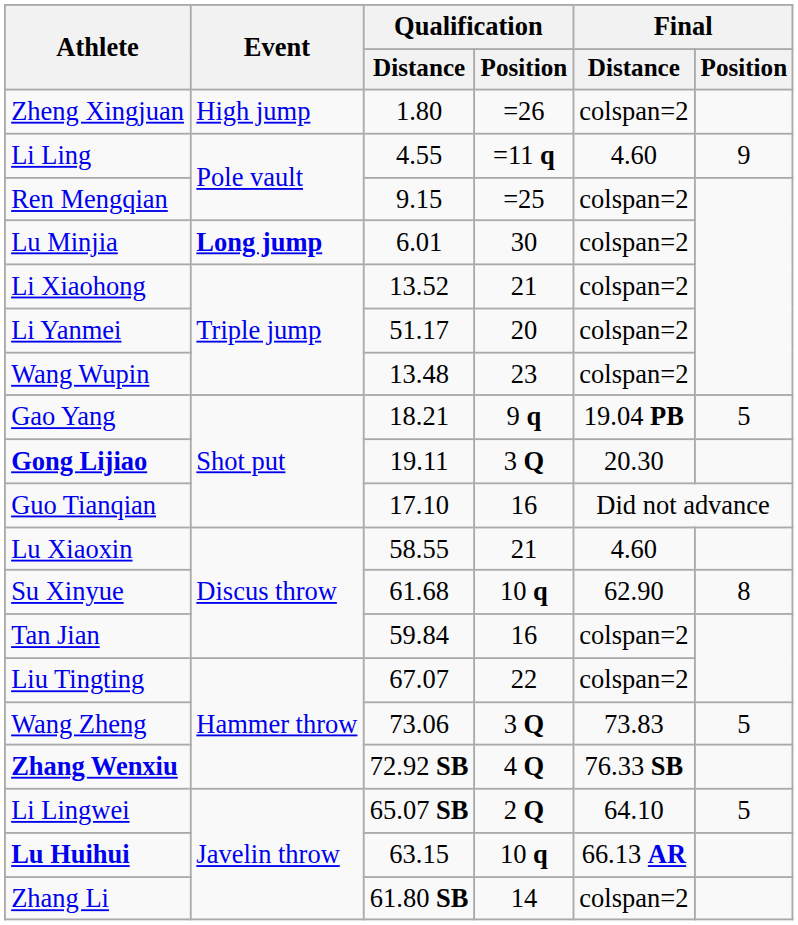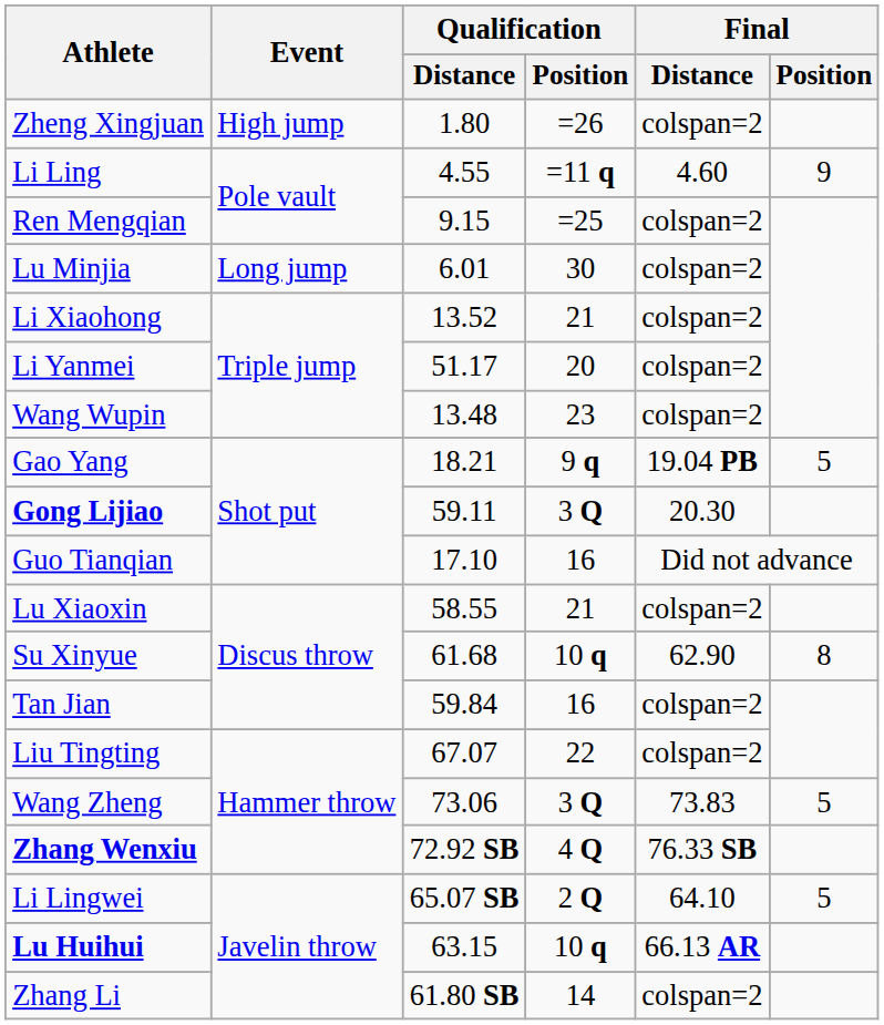Lu Minjia | Event: bold -> normal
Gong Lijiao | Qualification / Distance: 19.11 -> 59.11
Lu Xiaoxin | Final / Distance: 4.60 -> colspan=2
